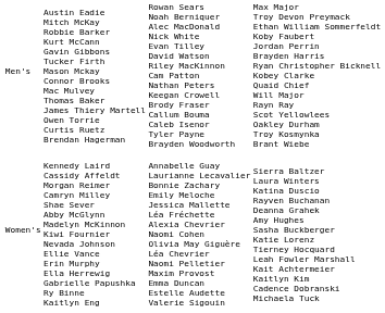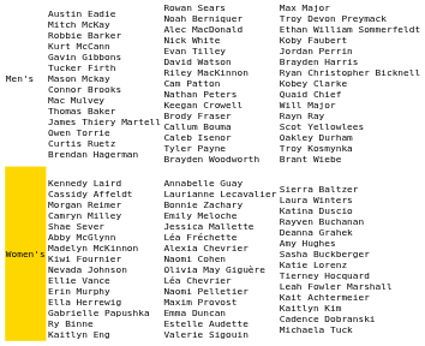Women's | column 1: no background -> gold background
